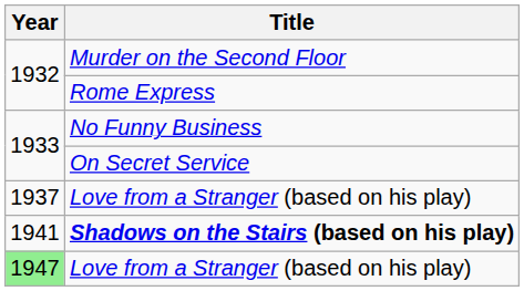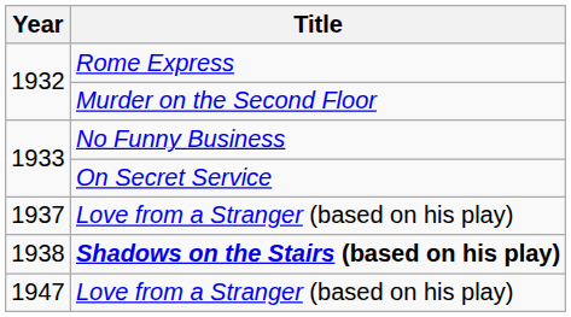row 2 | Title: Murder on the Second Floor -> Rome Express
row 3 | Title: Rome Express -> Murder on the Second Floor
row 7 | Year: 1941 -> 1938
row 8 | Year: lightgreen background -> no background
